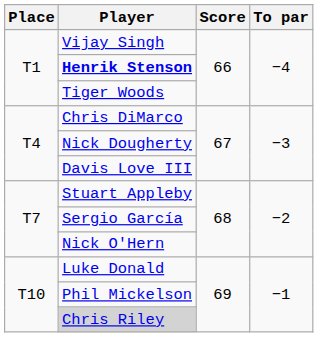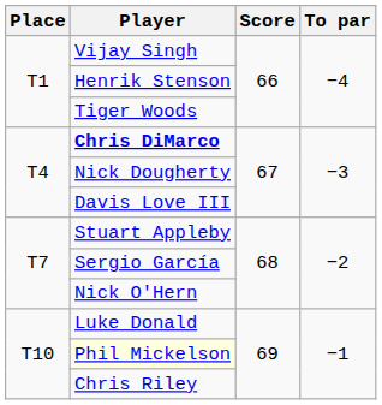Henrik Stenson | Player: bold -> normal
Chris DiMarco | Player: normal -> bold
Phil Mickelson | Player: no background -> lightyellow background
Chris Riley | Player: lightgrey background -> no background
